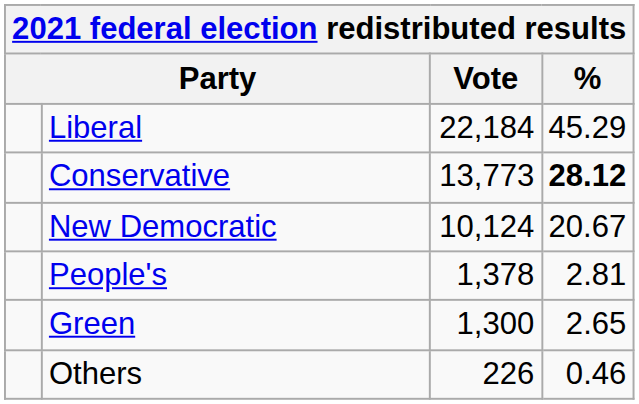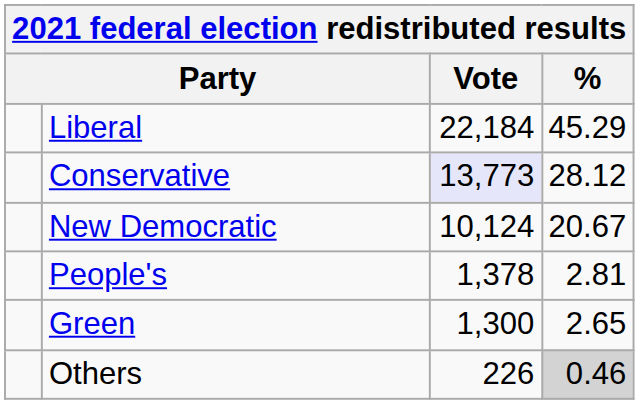Conservative | Vote: no background -> lavender background
Conservative | %: bold -> normal
Others | %: no background -> lightgrey background
